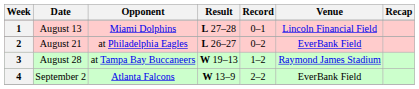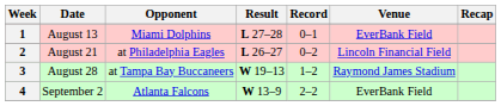1 | Venue: Lincoln Financial Field -> EverBank Field
2 | Venue: EverBank Field -> Lincoln Financial Field
